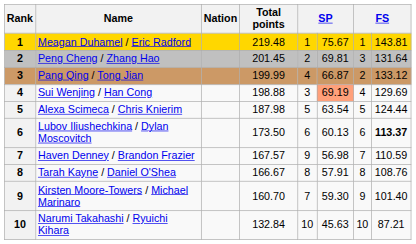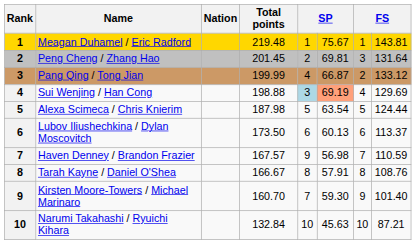Sui Wenjing / Han Cong | column 5: no background -> lightblue background
Lubov Iliushechkina / Dylan Moscovitch | column 8: bold -> normal
